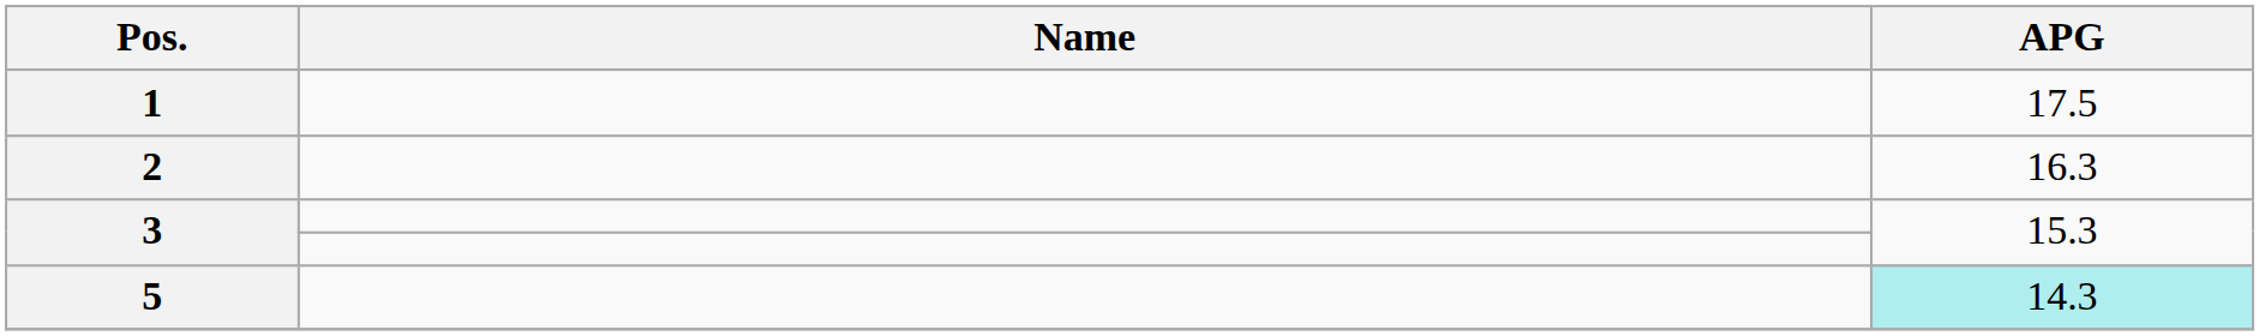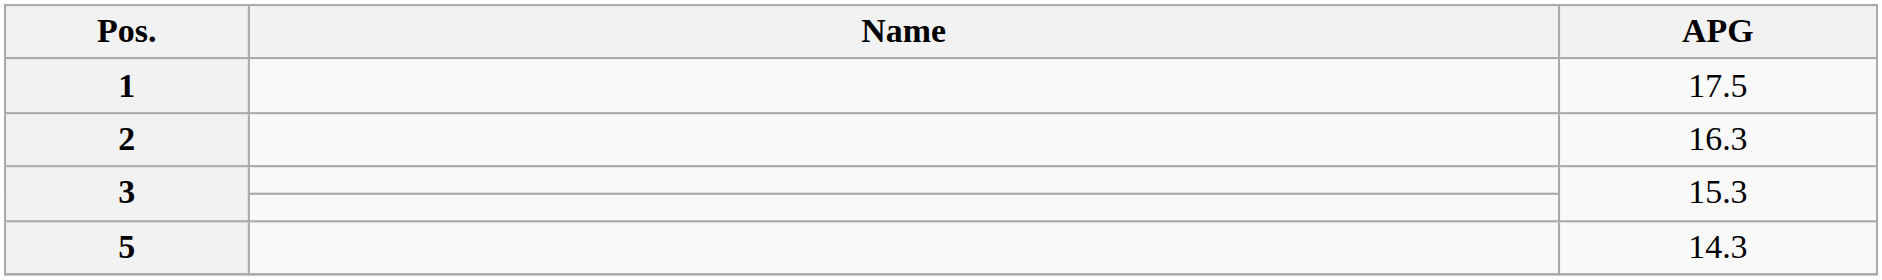5 | APG: paleturquoise background -> no background
